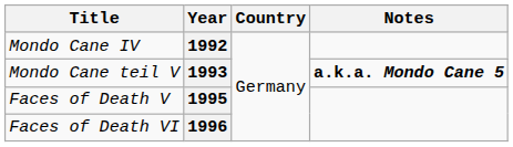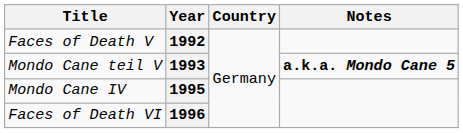1992 | Title: Mondo Cane IV -> Faces of Death V
1995 | Title: Faces of Death V -> Mondo Cane IV
